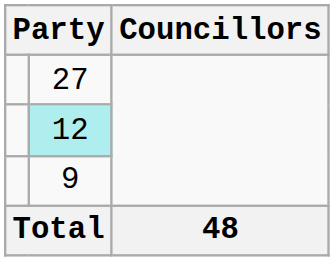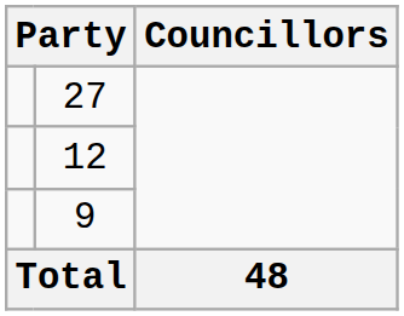12 | column 2: paleturquoise background -> no background
